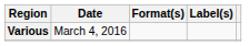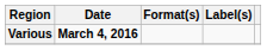Various | Date: normal -> bold
